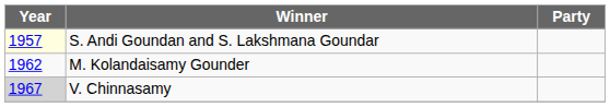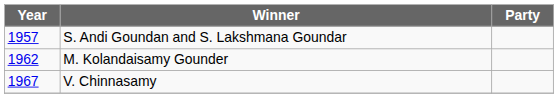S. Andi Goundan and S. Lakshmana Goundar | Year: lightyellow background -> no background
V. Chinnasamy | Year: lightgrey background -> no background
